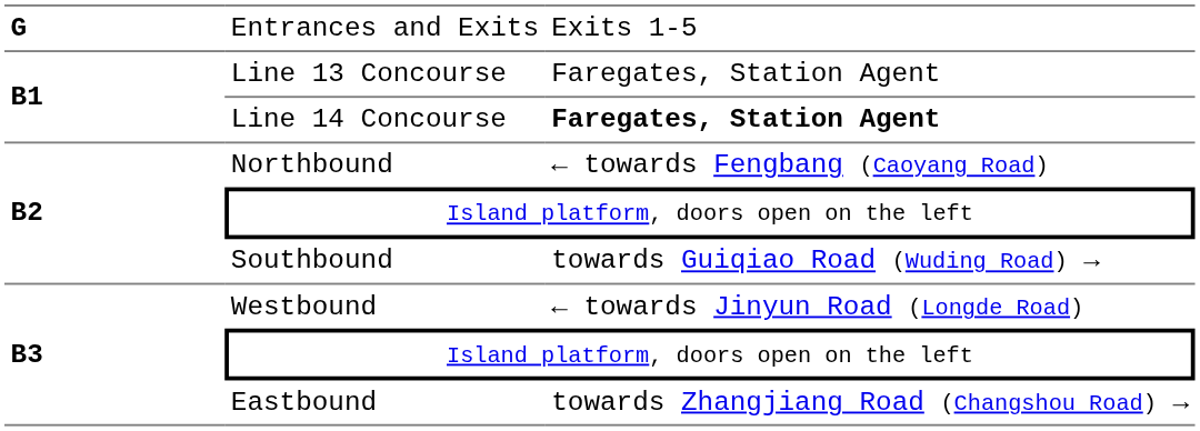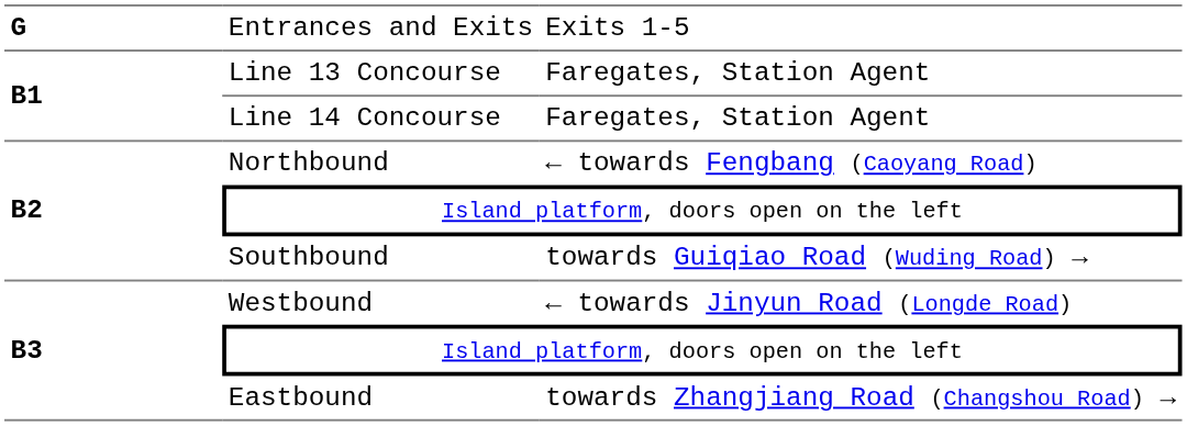Line 14 Concourse | column 3: bold -> normal
